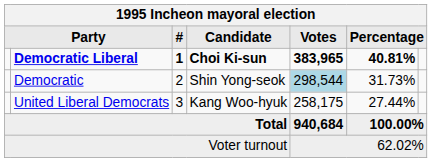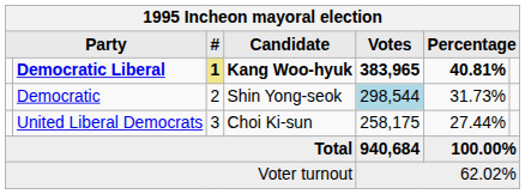Democratic Liberal | #: no background -> khaki background
Democratic Liberal | Candidate: Choi Ki-sun -> Kang Woo-hyuk
United Liberal Democrats | Candidate: Kang Woo-hyuk -> Choi Ki-sun
